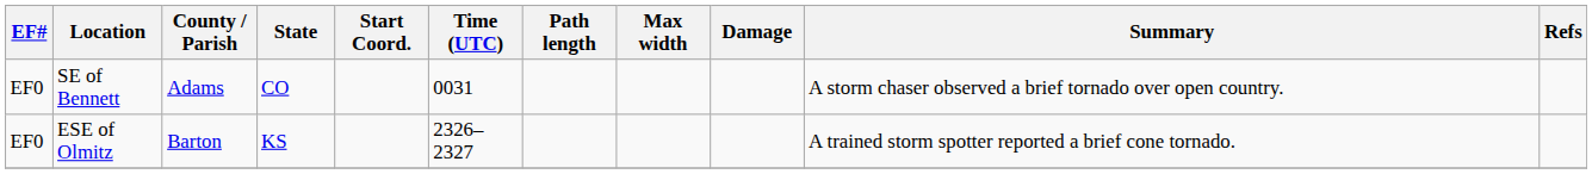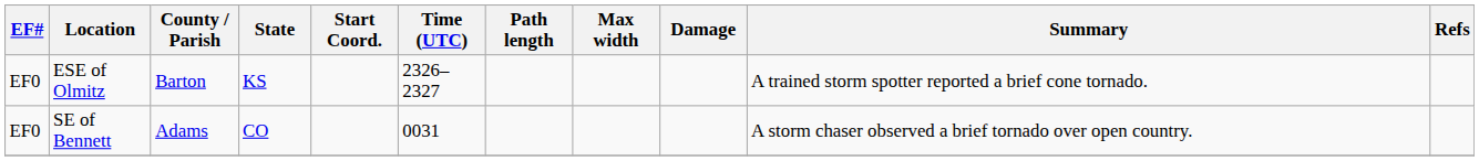rows swapped: ESE of Olmitz <-> SE of Bennett
